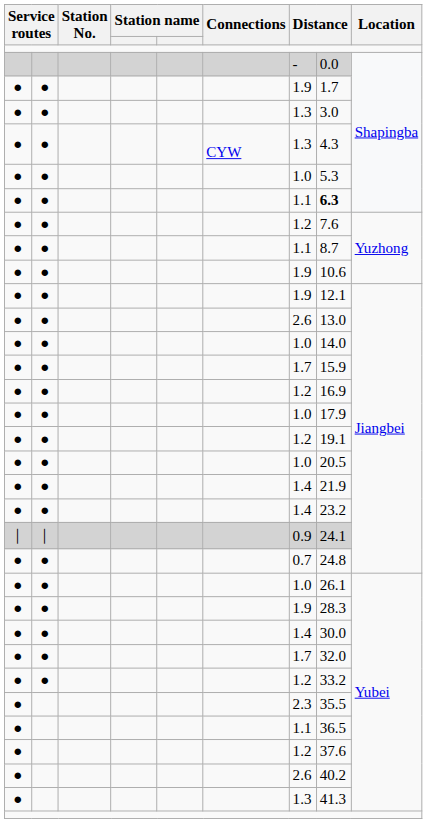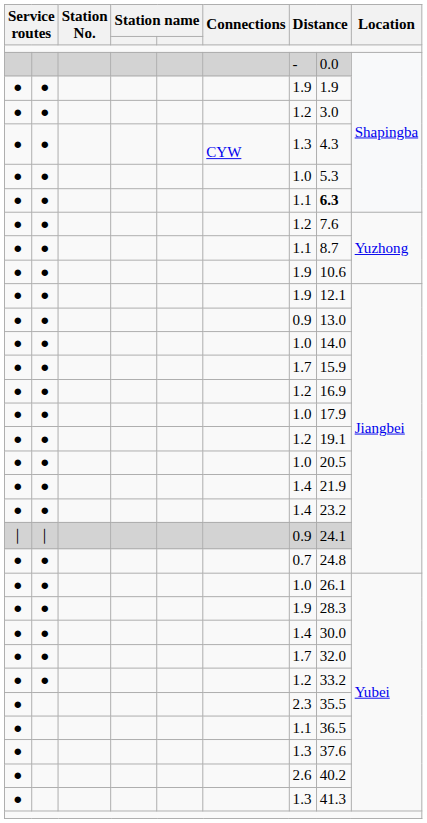row 5 | column 8: 1.7 -> 1.9
row 6 | column 7: 1.3 -> 1.2
row 14 | column 7: 2.6 -> 0.9
row 32 | column 7: 1.2 -> 1.3
